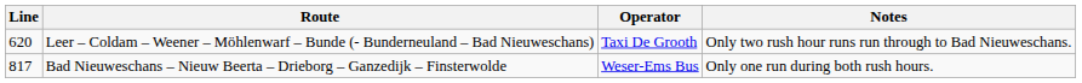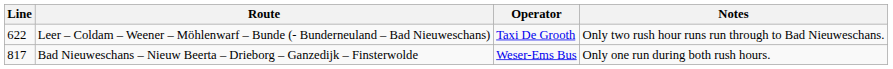row 2 | Line: 620 -> 622
